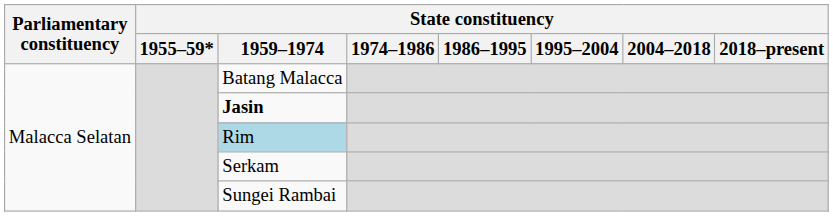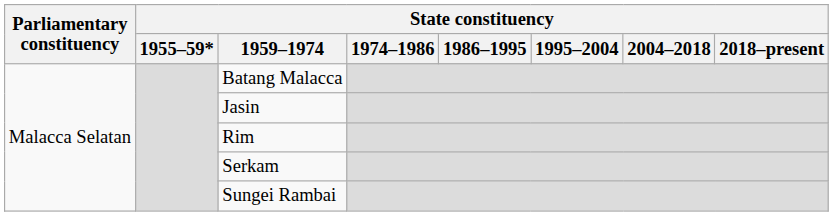Jasin | State constituency / 1959–1974: bold -> normal
Rim | State constituency / 1959–1974: lightblue background -> no background
